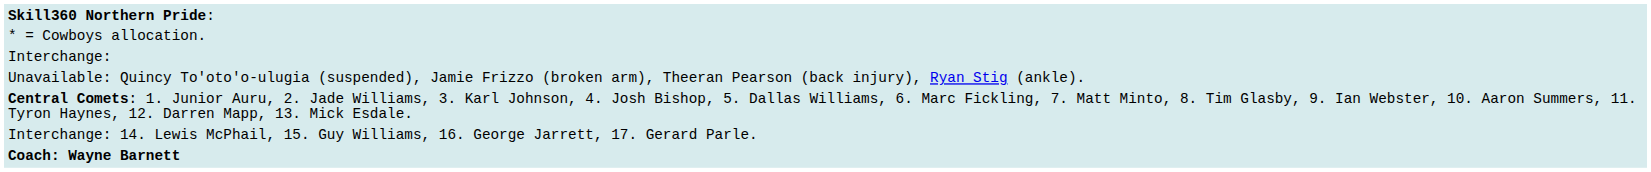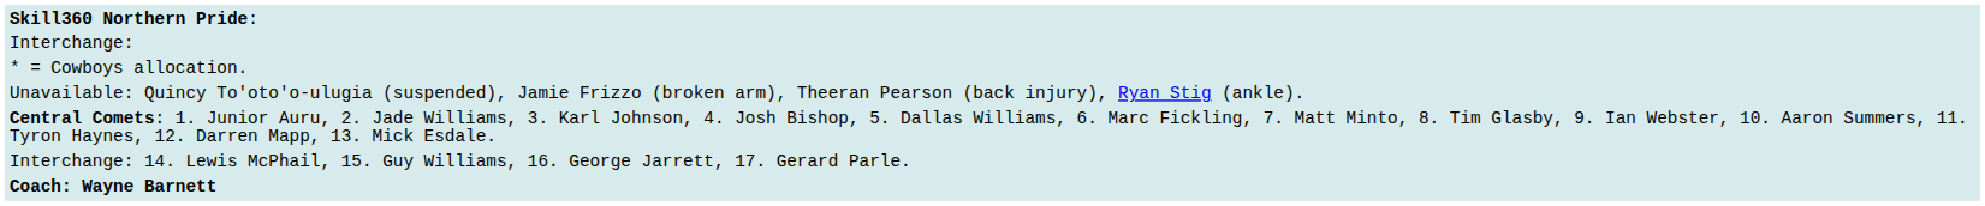row 2 | column 1: * = Cowboys allocation. -> Interchange:
row 3 | column 1: Interchange: -> * = Cowboys allocation.
